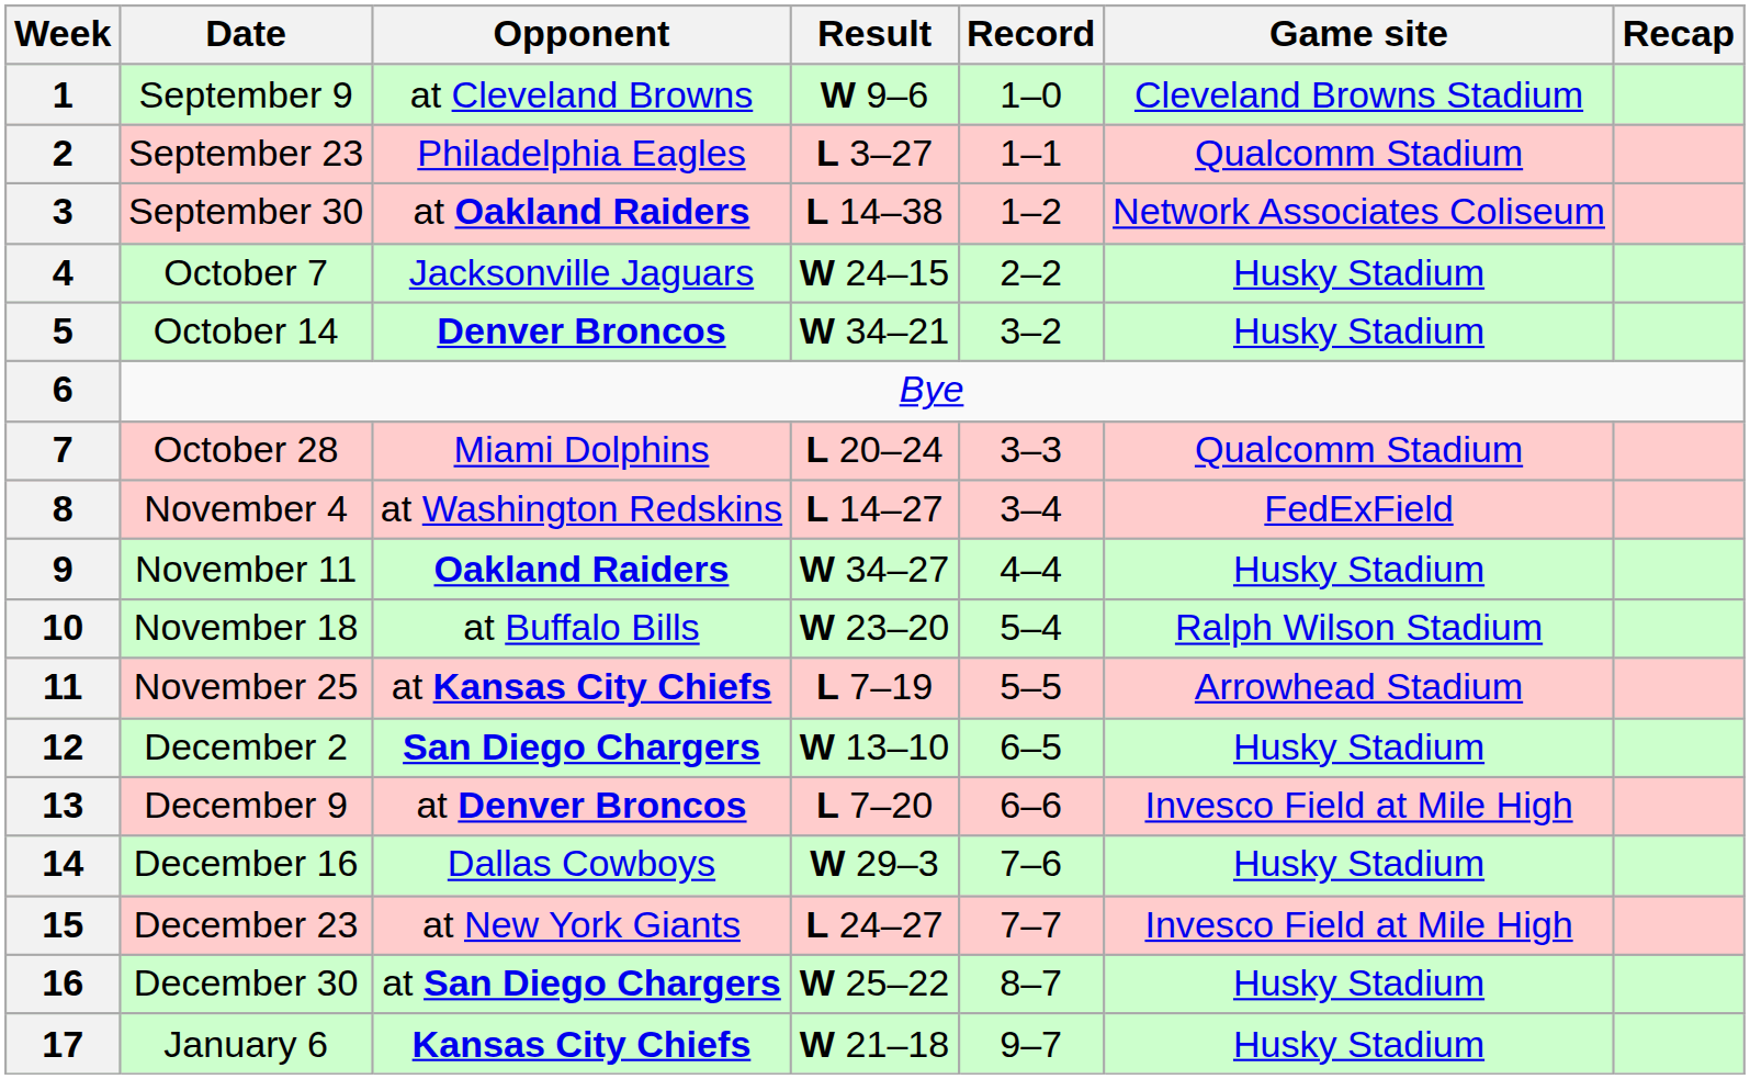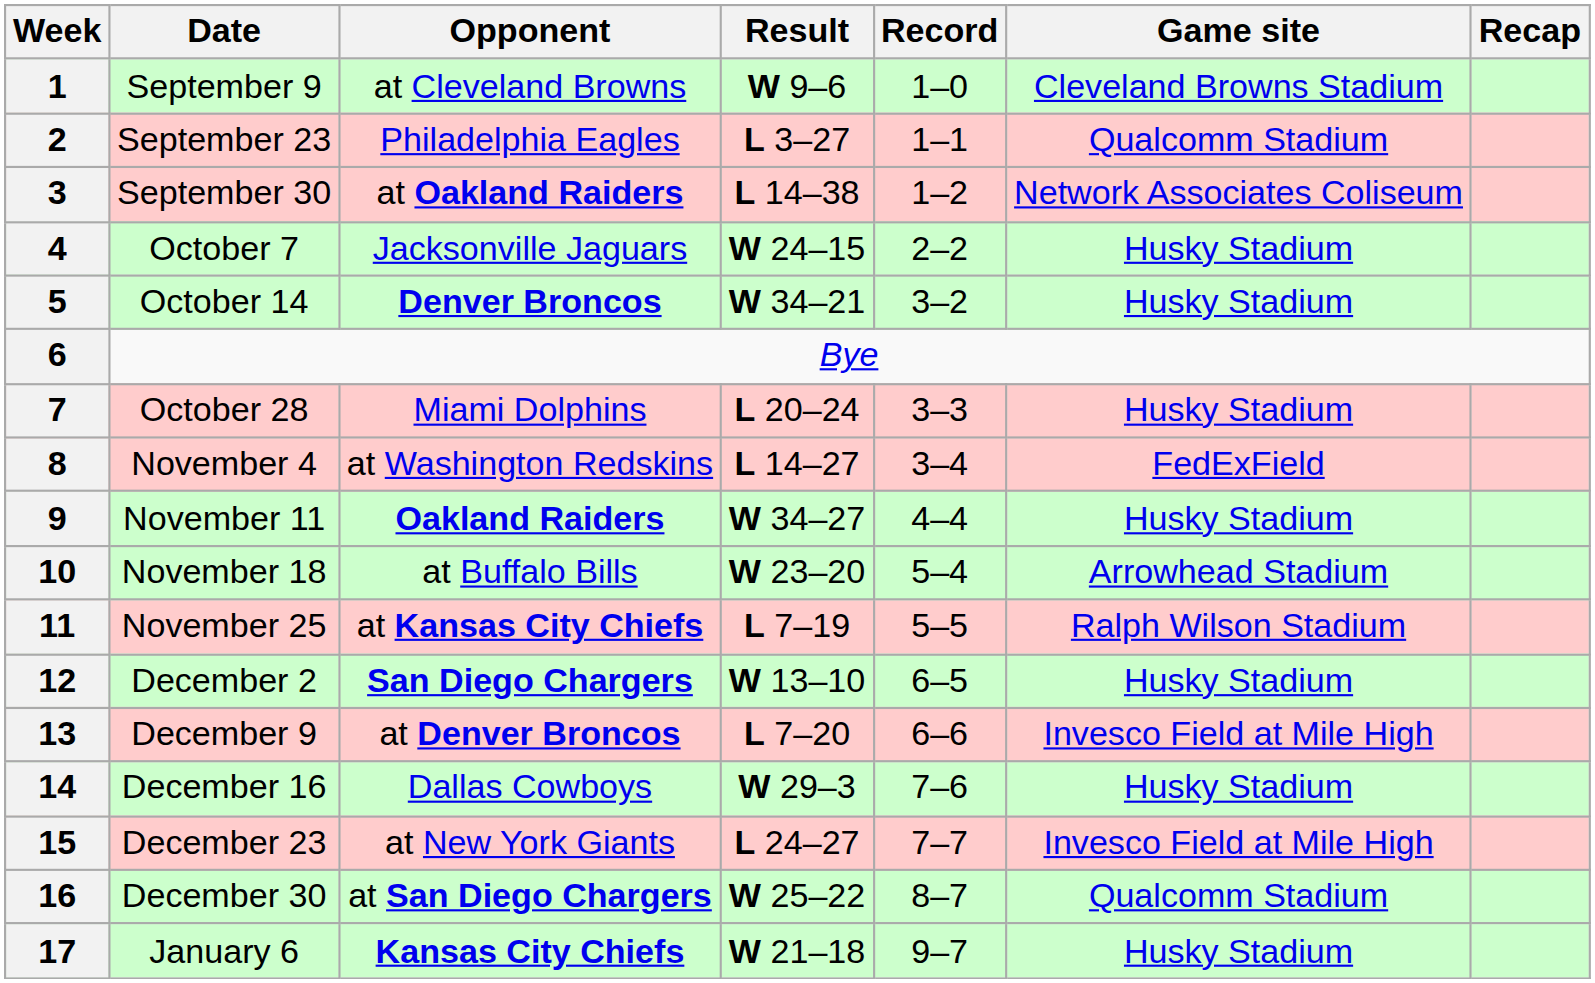7 | Game site: Qualcomm Stadium -> Husky Stadium
10 | Game site: Ralph Wilson Stadium -> Arrowhead Stadium
11 | Game site: Arrowhead Stadium -> Ralph Wilson Stadium
16 | Game site: Husky Stadium -> Qualcomm Stadium
